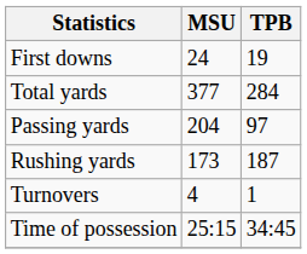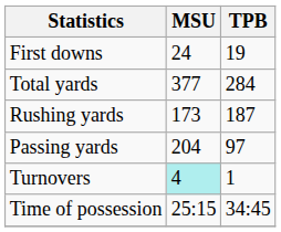rows swapped: Rushing yards <-> Passing yards
Turnovers | MSU: no background -> paleturquoise background
